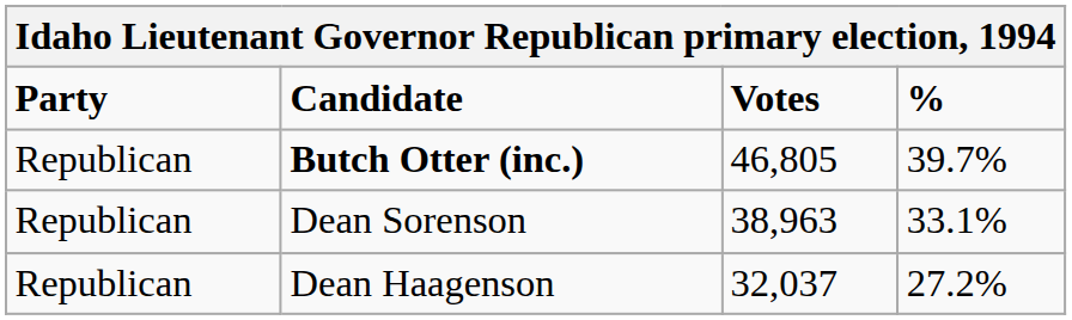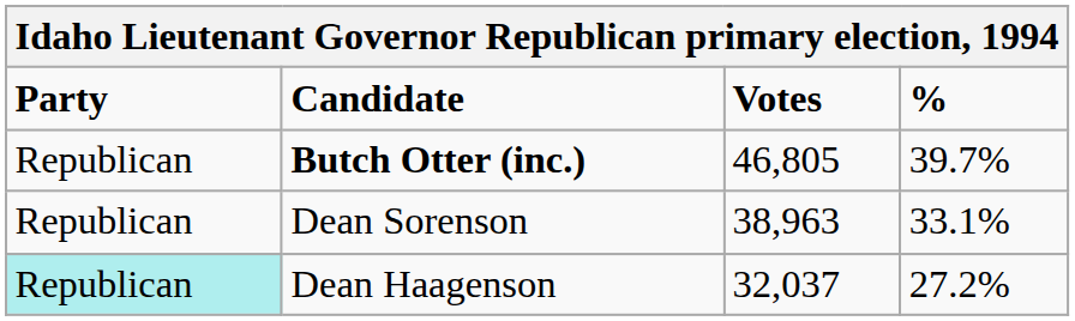Dean Haagenson | Party: no background -> paleturquoise background
